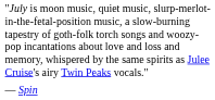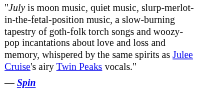row 2 | column 1: normal -> bold
